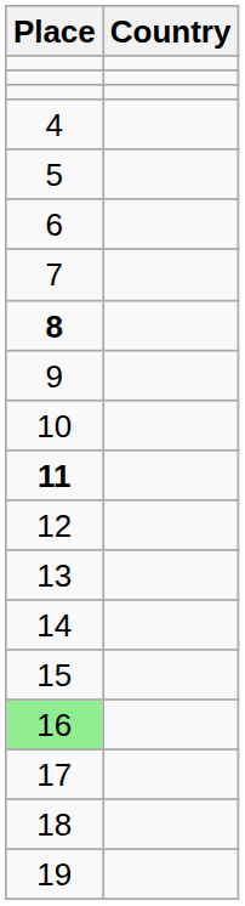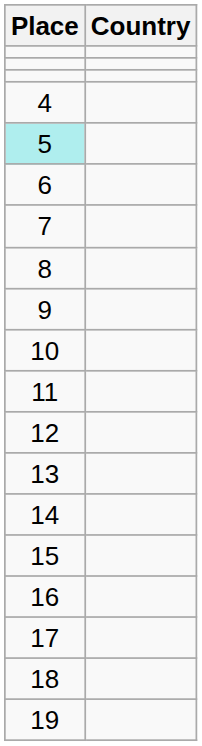row 6 | Place: no background -> paleturquoise background
row 9 | Place: bold -> normal
row 12 | Place: bold -> normal
row 17 | Place: lightgreen background -> no background
